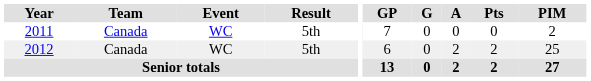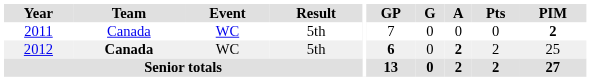2011 | PIM: normal -> bold
2012 | Team: normal -> bold
2012 | GP: normal -> bold
2012 | A: normal -> bold
